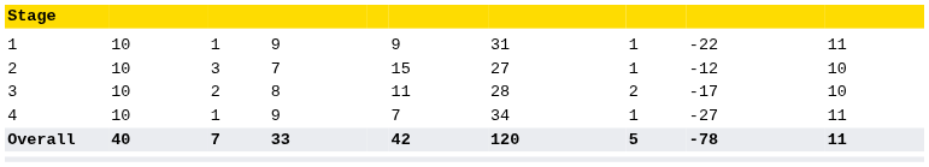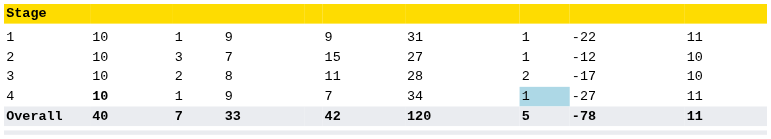4 | column 2: normal -> bold
4 | column 7: no background -> lightblue background
